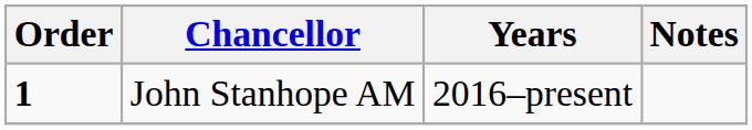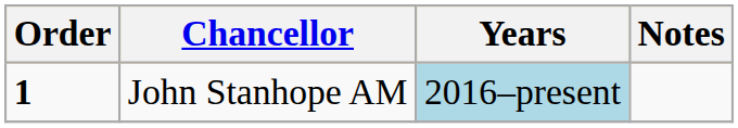John Stanhope AM | Years: no background -> lightblue background
